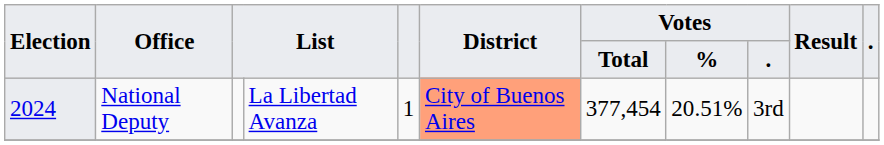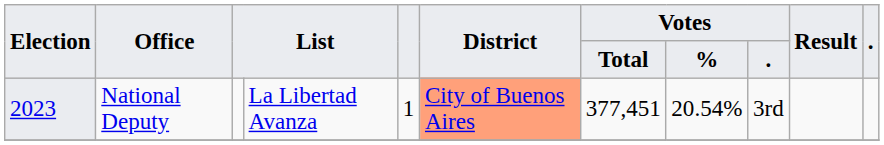National Deputy | Election: 2024 -> 2023
National Deputy | Votes / Total: 377,454 -> 377,451
National Deputy | Votes / %: 20.51% -> 20.54%
